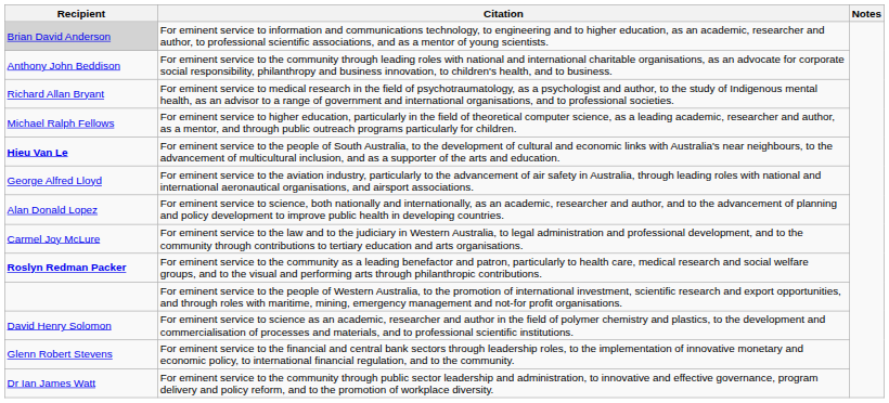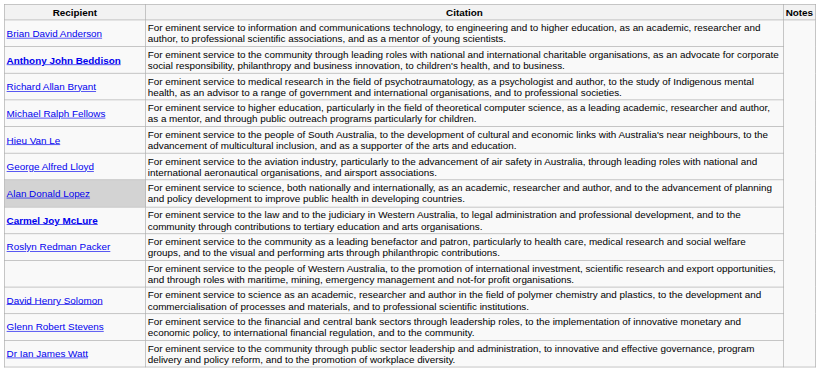Brian David Anderson | Recipient: lightgrey background -> no background
Anthony John Beddison | Recipient: normal -> bold
Hieu Van Le | Recipient: bold -> normal
Alan Donald Lopez | Recipient: no background -> lightgrey background
Carmel Joy McLure | Recipient: normal -> bold
Roslyn Redman Packer | Recipient: bold -> normal
